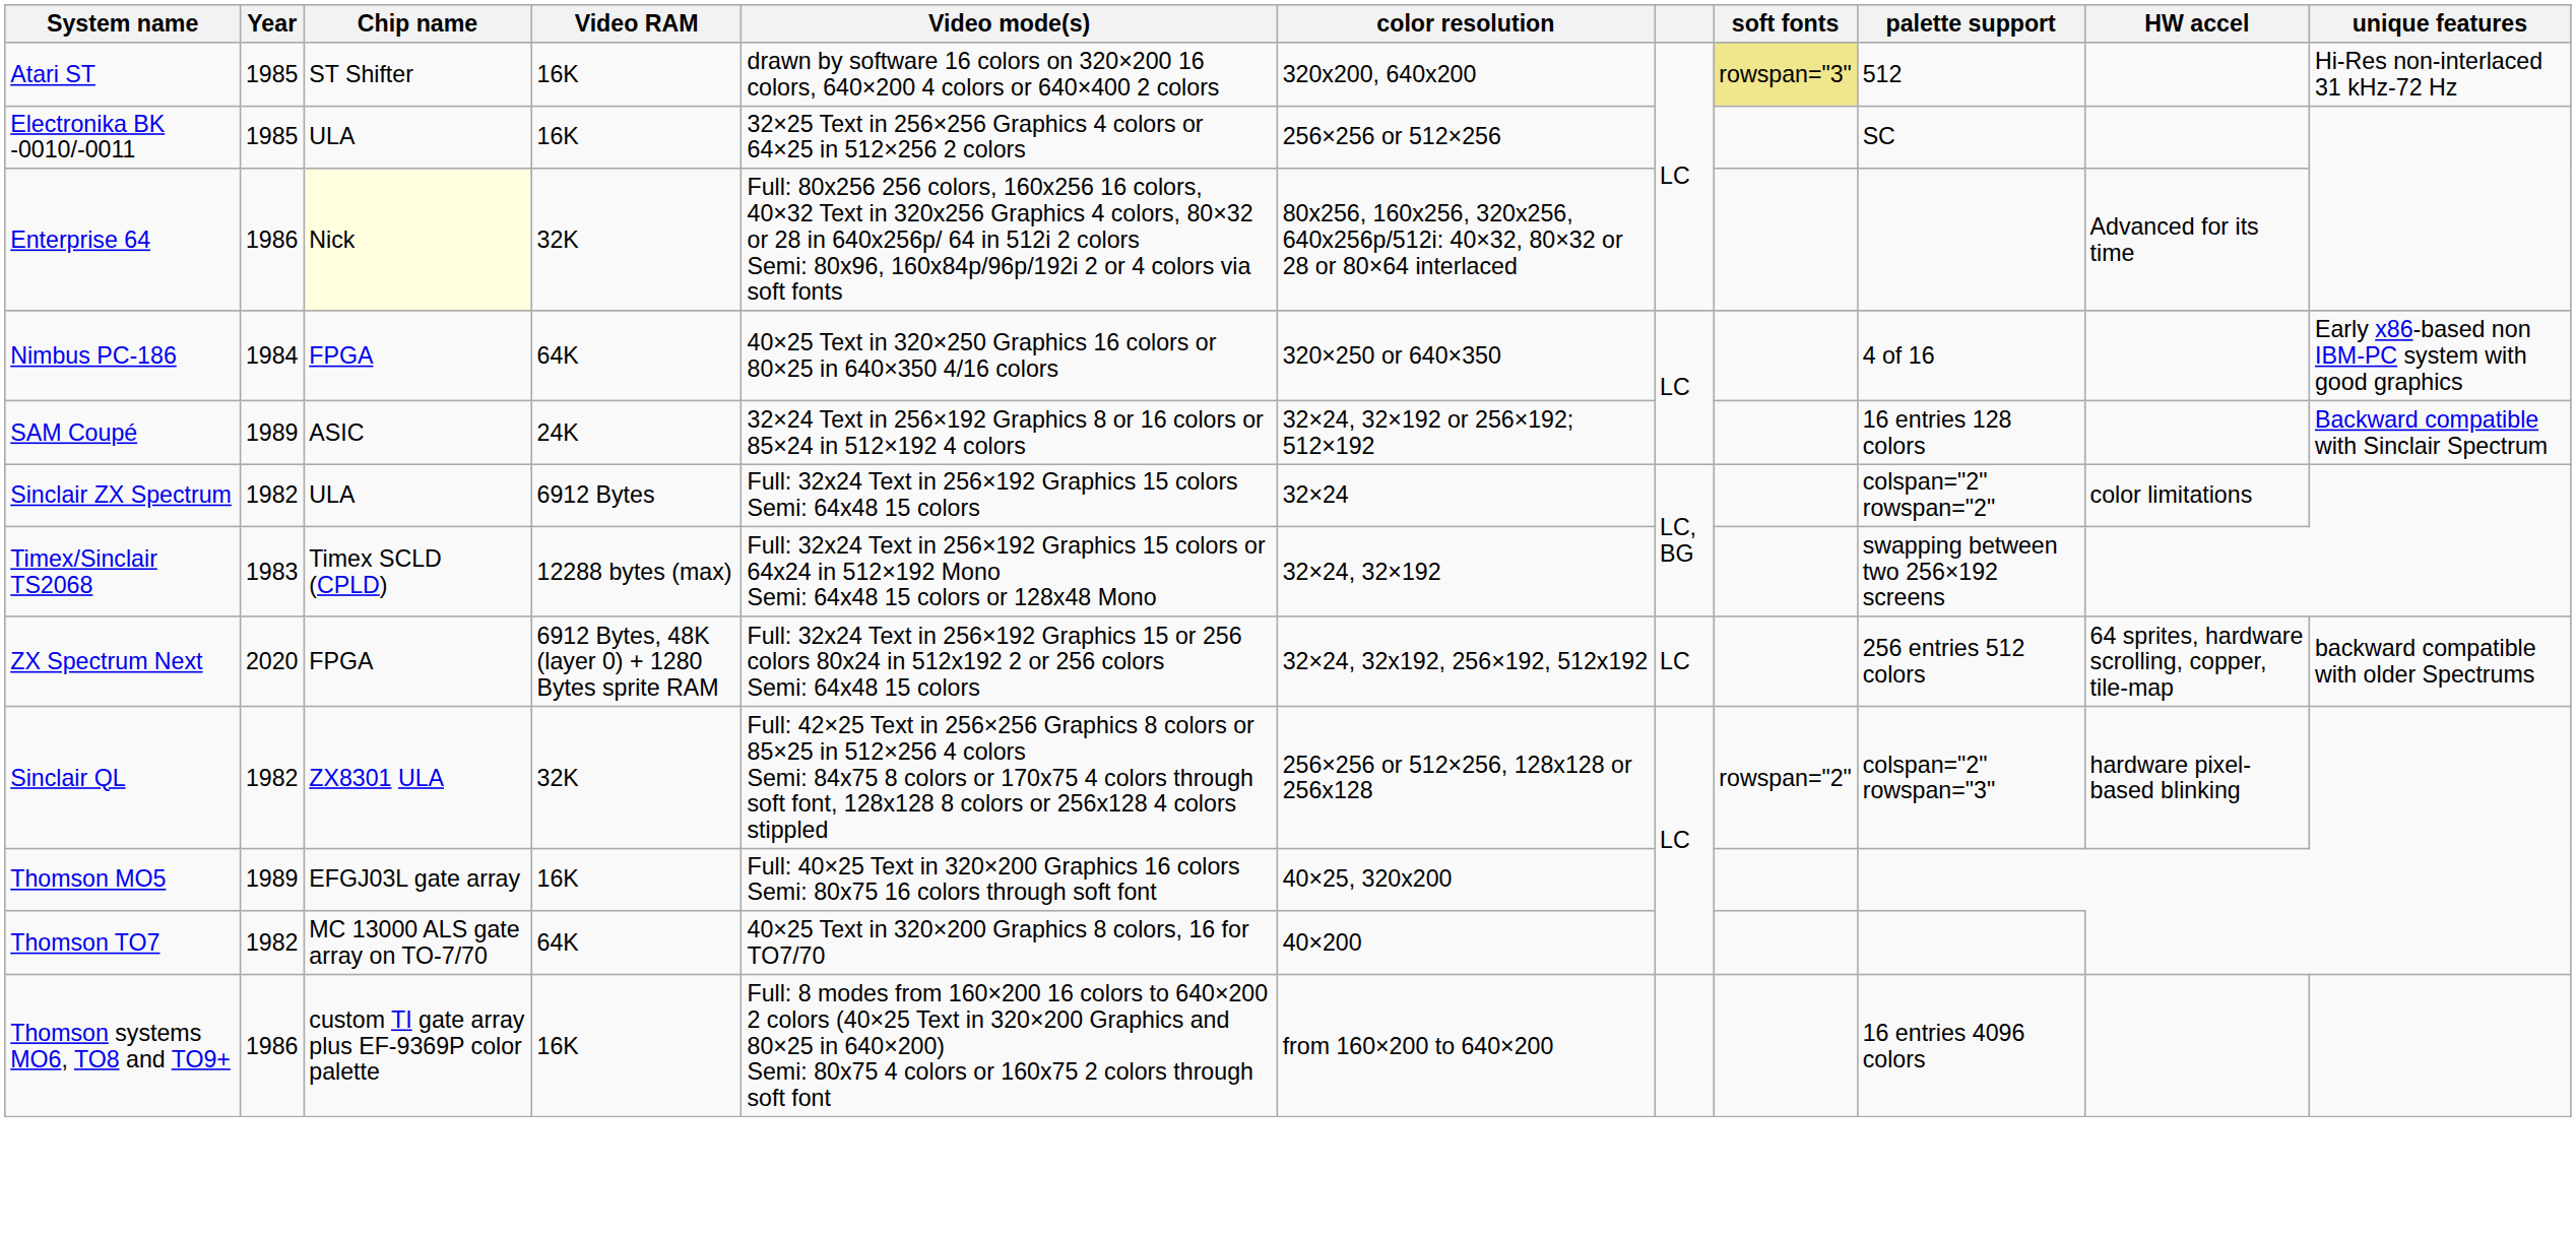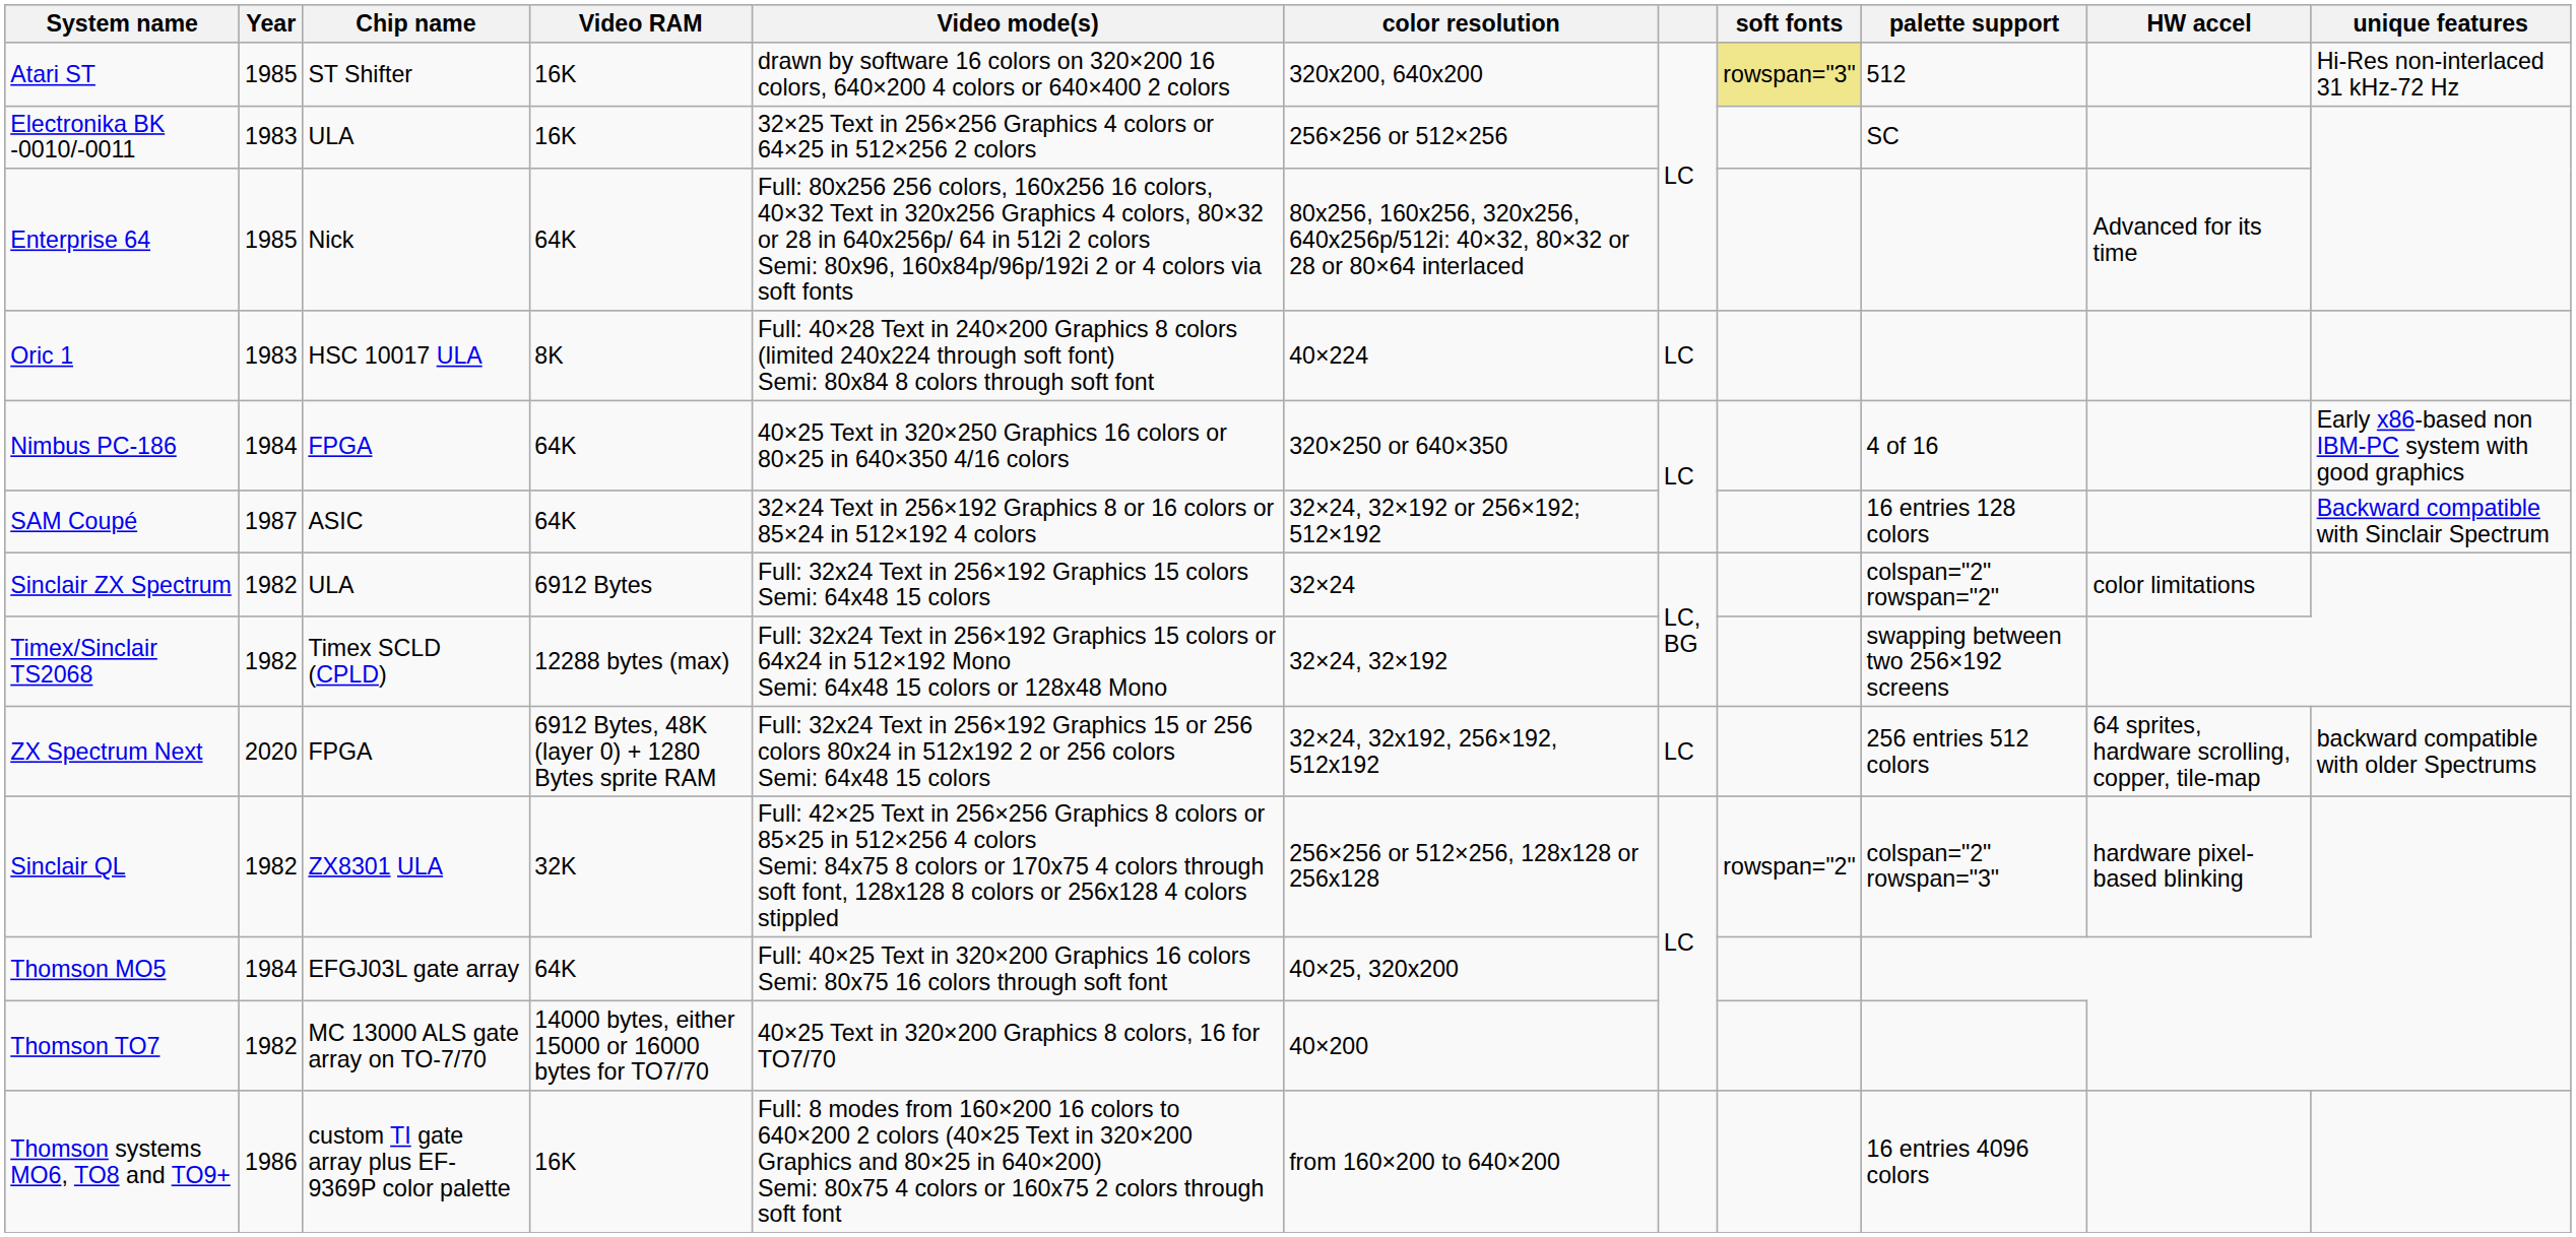Electronika BK -0010/-0011 | Year: 1985 -> 1983
Enterprise 64 | Year: 1986 -> 1985
Enterprise 64 | Chip name: lightyellow background -> no background
Enterprise 64 | Video RAM: 32K -> 64K
+ row: Oric 1 | 1983 | HSC 10017 ULA | 8K | Full: 40×28 Text in 240×200 Graphics 8 colors (limited 240x224 through soft font) Semi: 80x84 8 colors through soft font | 40×224 | LC
SAM Coupé | Year: 1989 -> 1987
SAM Coupé | Video RAM: 24K -> 64K
Timex/Sinclair TS2068 | Year: 1983 -> 1982
Thomson MO5 | Year: 1989 -> 1984
Thomson MO5 | Video RAM: 16K -> 64K
Thomson TO7 | Video RAM: 64K -> 14000 bytes, either 15000 or 16000 bytes for TO7/70
